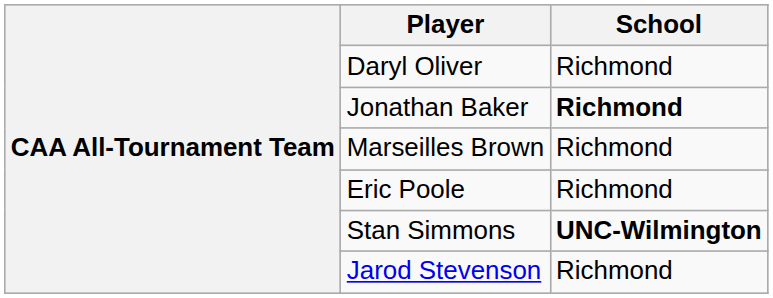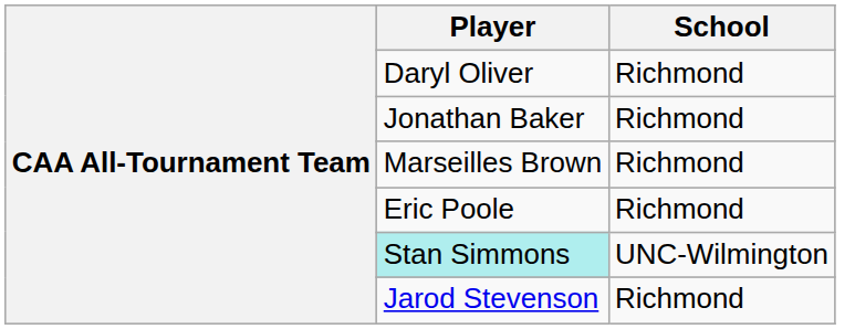row 3 | School: bold -> normal
row 6 | Player: no background -> paleturquoise background
row 6 | School: bold -> normal
